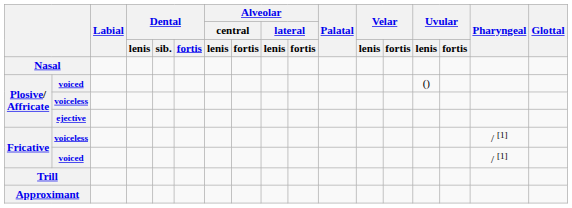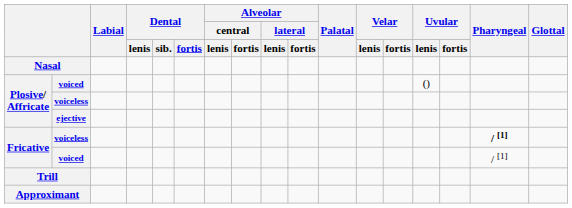Fricative / voiceless | Pharyngeal: normal -> bold
